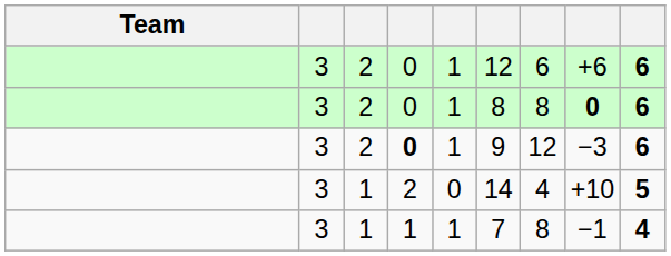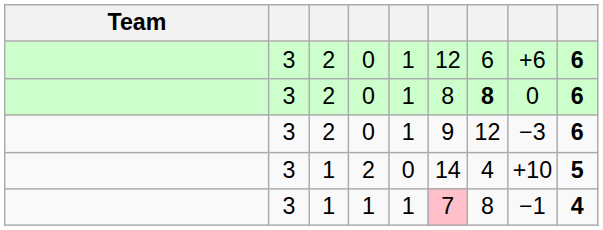row 3 | column 7: normal -> bold
row 3 | column 8: bold -> normal
row 4 | column 4: bold -> normal
row 6 | column 6: no background -> pink background
